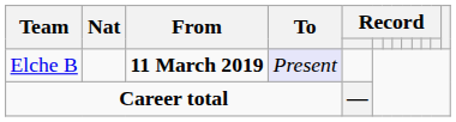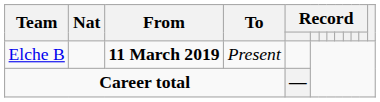Elche B | To: lavender background -> no background
